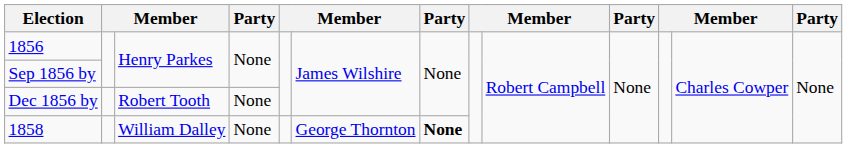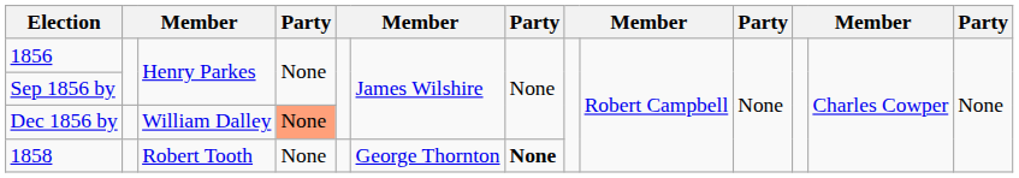Dec 1856 by | column 3: Robert Tooth -> William Dalley
Dec 1856 by | column 4: no background -> lightsalmon background
1858 | column 3: William Dalley -> Robert Tooth
